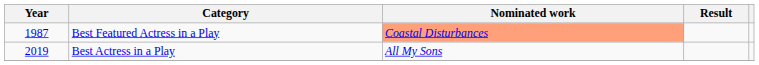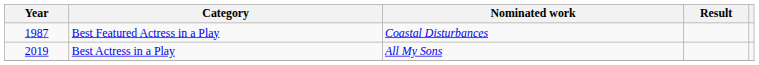Best Featured Actress in a Play | Nominated work: lightsalmon background -> no background
